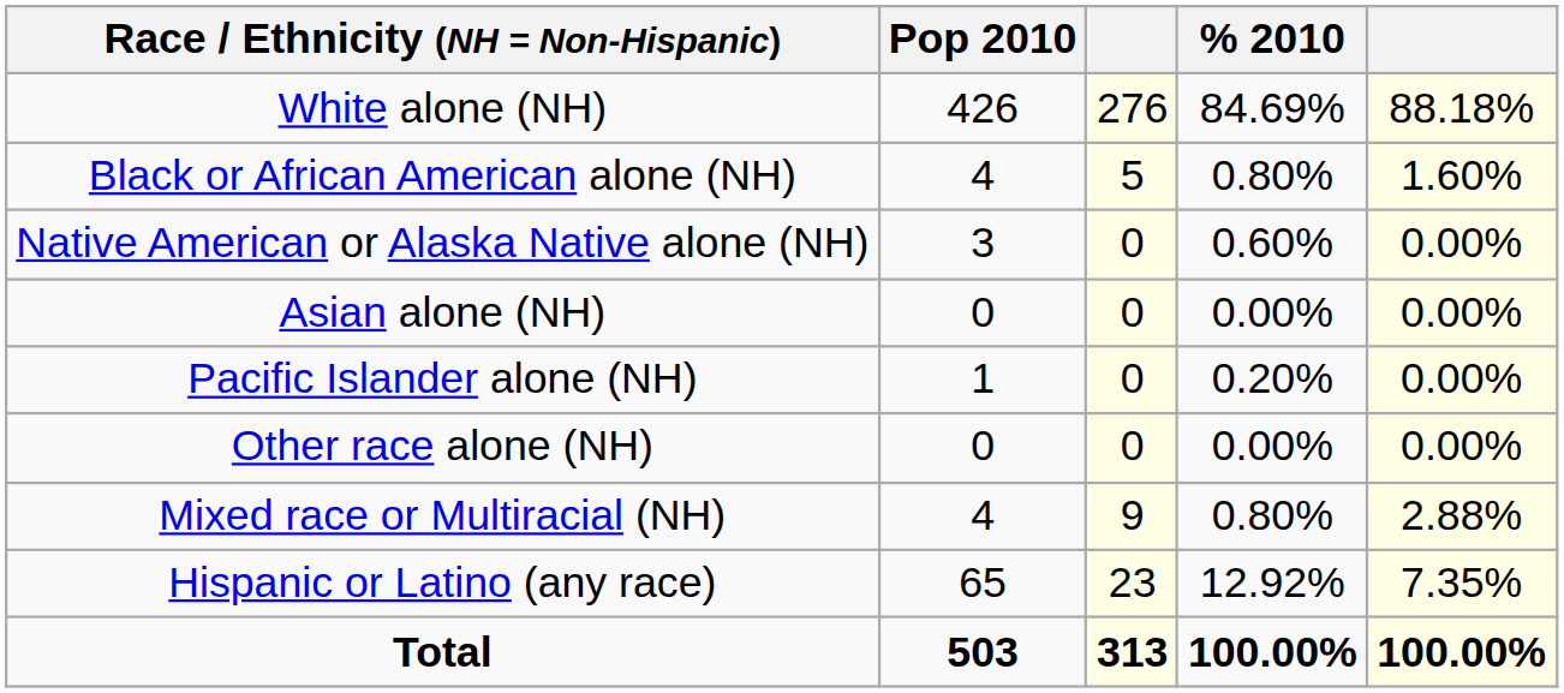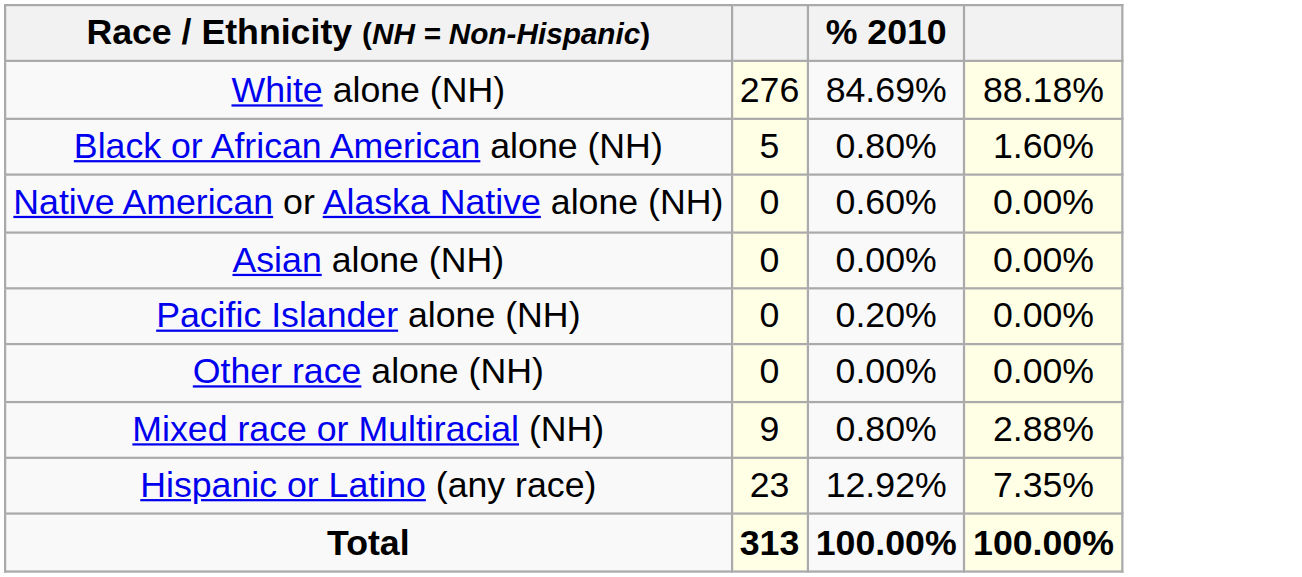- column: Pop 2010 | 426 | 4 | 3 | 0 | 1 | 0 | 4 | 65 | 503
